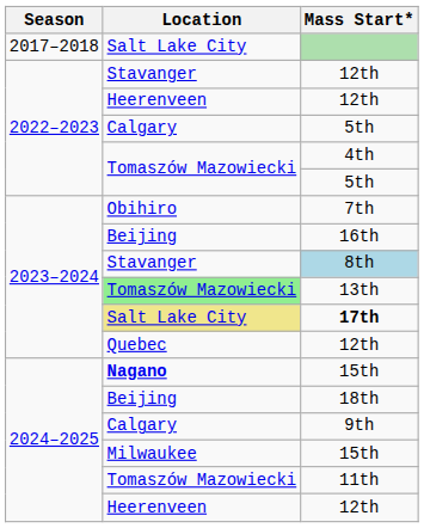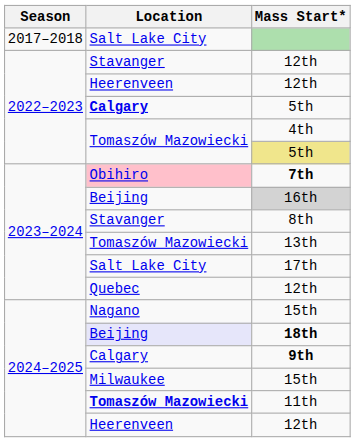Calgary / 5th | Location: normal -> bold
Tomaszów Mazowiecki / 5th | Mass Start*: no background -> khaki background
7th | Location: no background -> pink background
7th | Mass Start*: normal -> bold
16th | Mass Start*: no background -> lightgrey background
8th | Mass Start*: lightblue background -> no background
13th | Location: lightgreen background -> no background
17th | Location: khaki background -> no background
17th | Mass Start*: bold -> normal
Nagano / 15th | Location: bold -> normal
18th | Location: no background -> lavender background
18th | Mass Start*: normal -> bold
9th | Mass Start*: normal -> bold
11th | Location: normal -> bold
